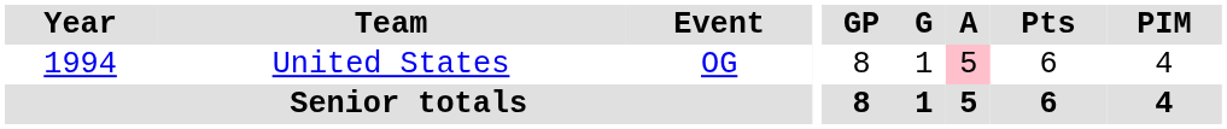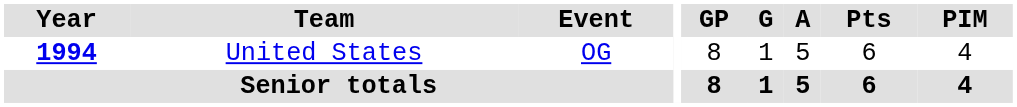United States | Year: normal -> bold
United States | A: pink background -> no background
